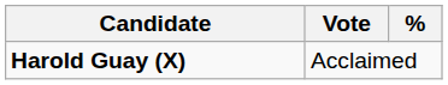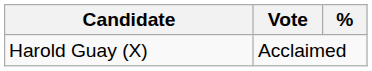Harold Guay (X) | Candidate: bold -> normal
